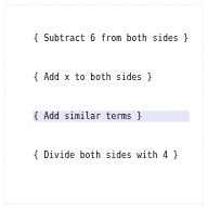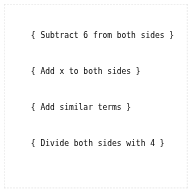row 3 | column 1: lavender background -> no background
